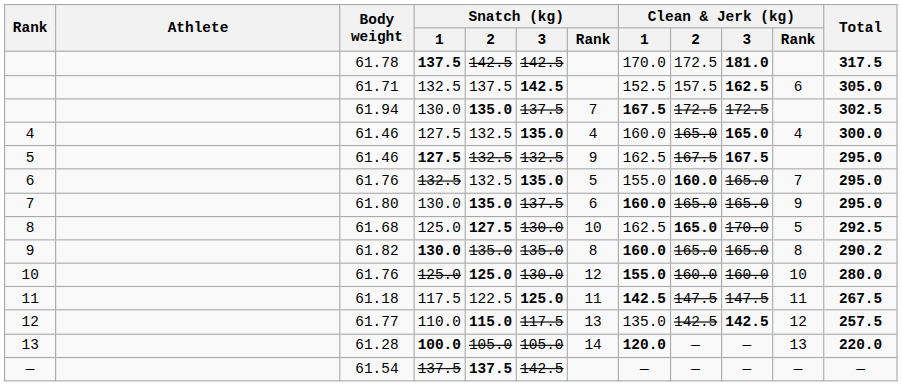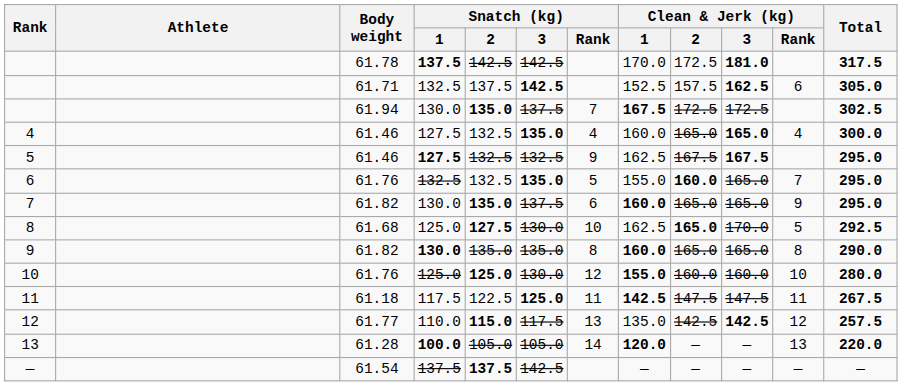row 9 | Body weight: 61.80 -> 61.82
row 11 | Total: 290.2 -> 290.0
